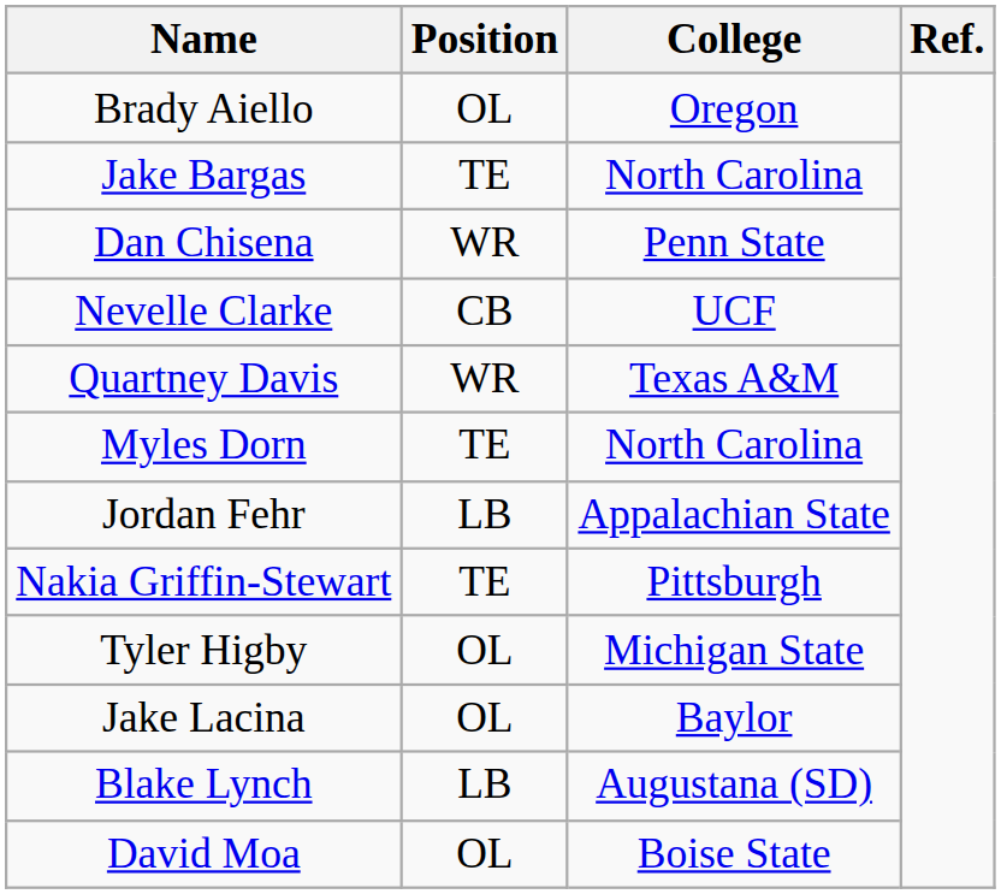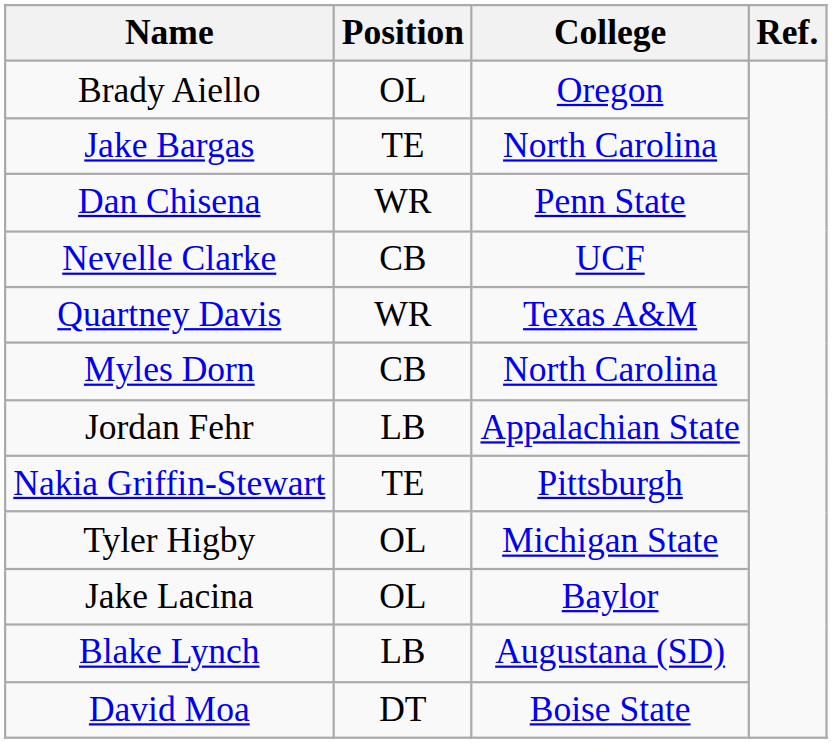Myles Dorn | Position: TE -> CB
David Moa | Position: OL -> DT
